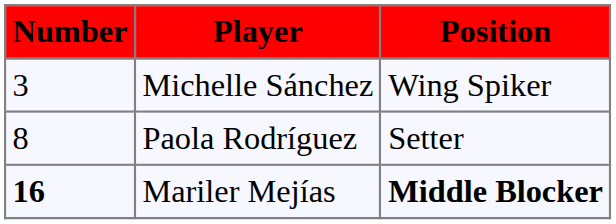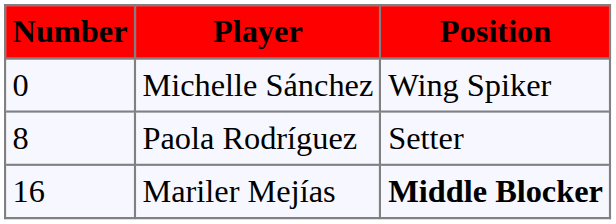Michelle Sánchez | Number: 3 -> 0
Mariler Mejías | Number: bold -> normal
